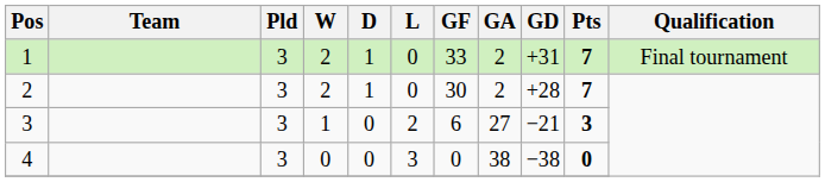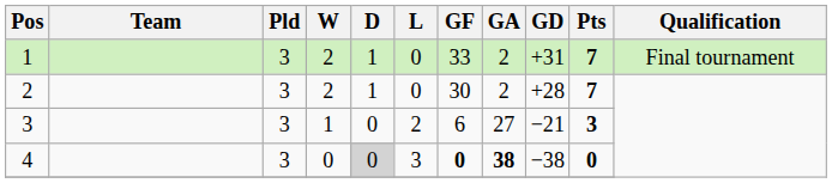4 | D: no background -> lightgrey background
4 | GF: normal -> bold
4 | GA: normal -> bold
